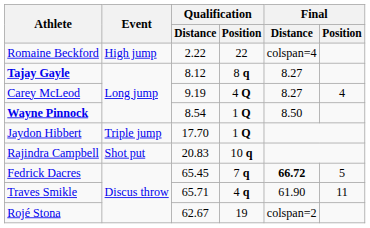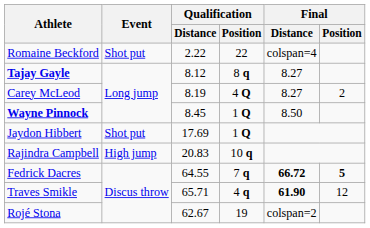Romaine Beckford | Event: High jump -> Shot put
Carey McLeod | Qualification / Distance: 9.19 -> 8.19
Carey McLeod | Final / Position: 4 -> 2
Wayne Pinnock | Qualification / Distance: 8.54 -> 8.45
Jaydon Hibbert | Event: Triple jump -> Shot put
Jaydon Hibbert | Qualification / Distance: 17.70 -> 17.69
Rajindra Campbell | Event: Shot put -> High jump
Fedrick Dacres | Qualification / Distance: 65.45 -> 64.55
Fedrick Dacres | Final / Position: normal -> bold
Traves Smikle | Final / Distance: normal -> bold
Traves Smikle | Final / Position: 11 -> 12
